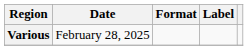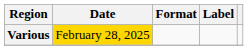Various | Date: no background -> gold background
